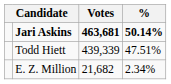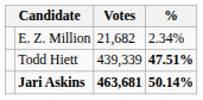rows swapped: Jari Askins <-> E. Z. Million
Todd Hiett | %: normal -> bold
